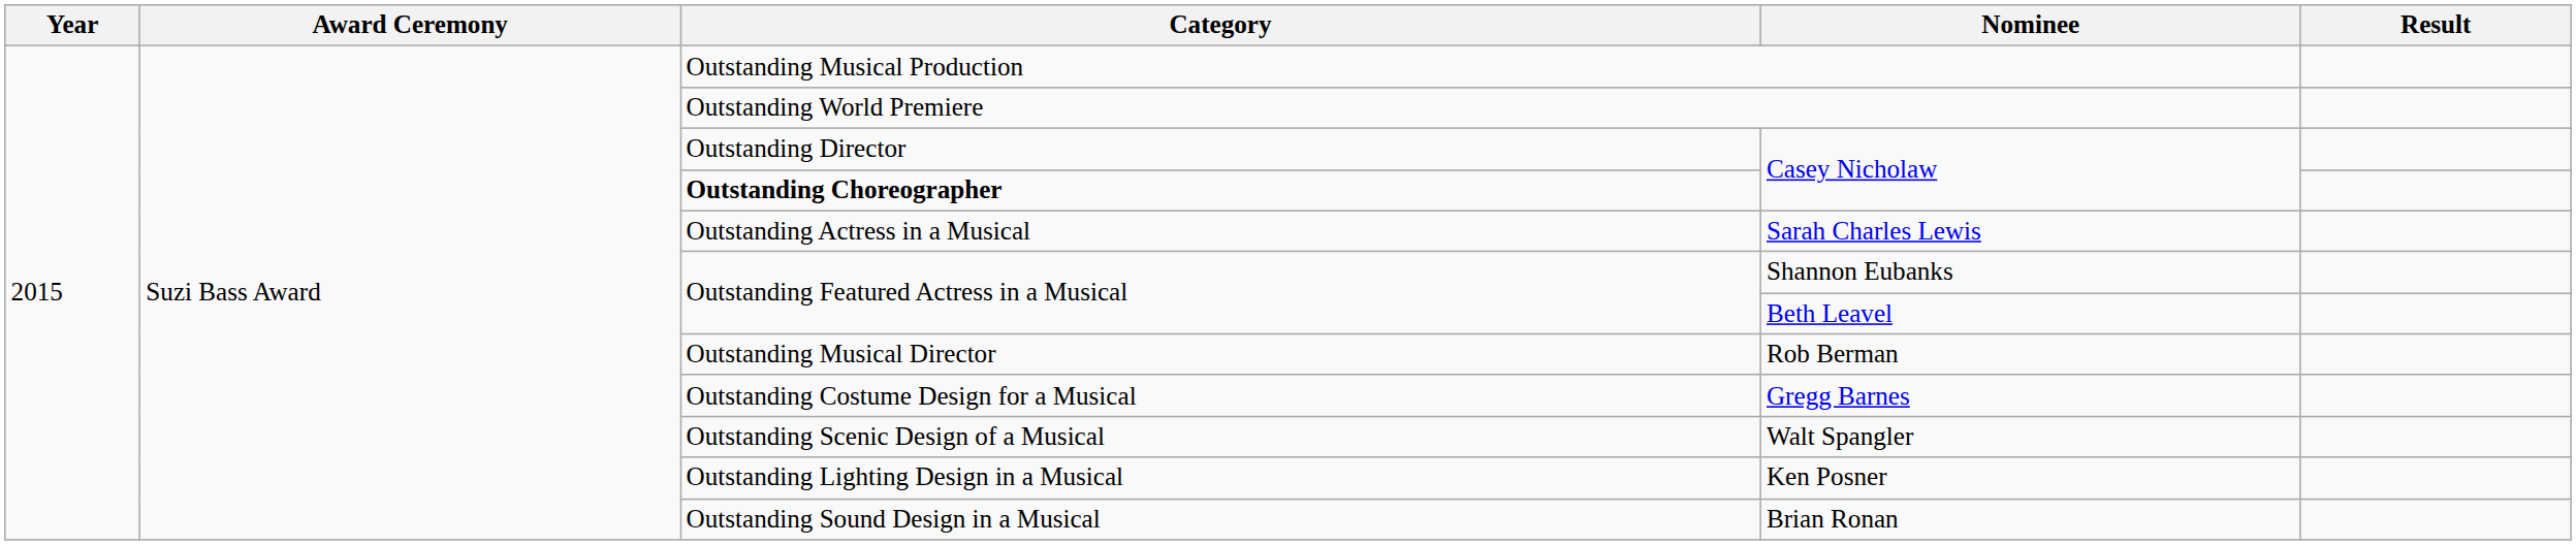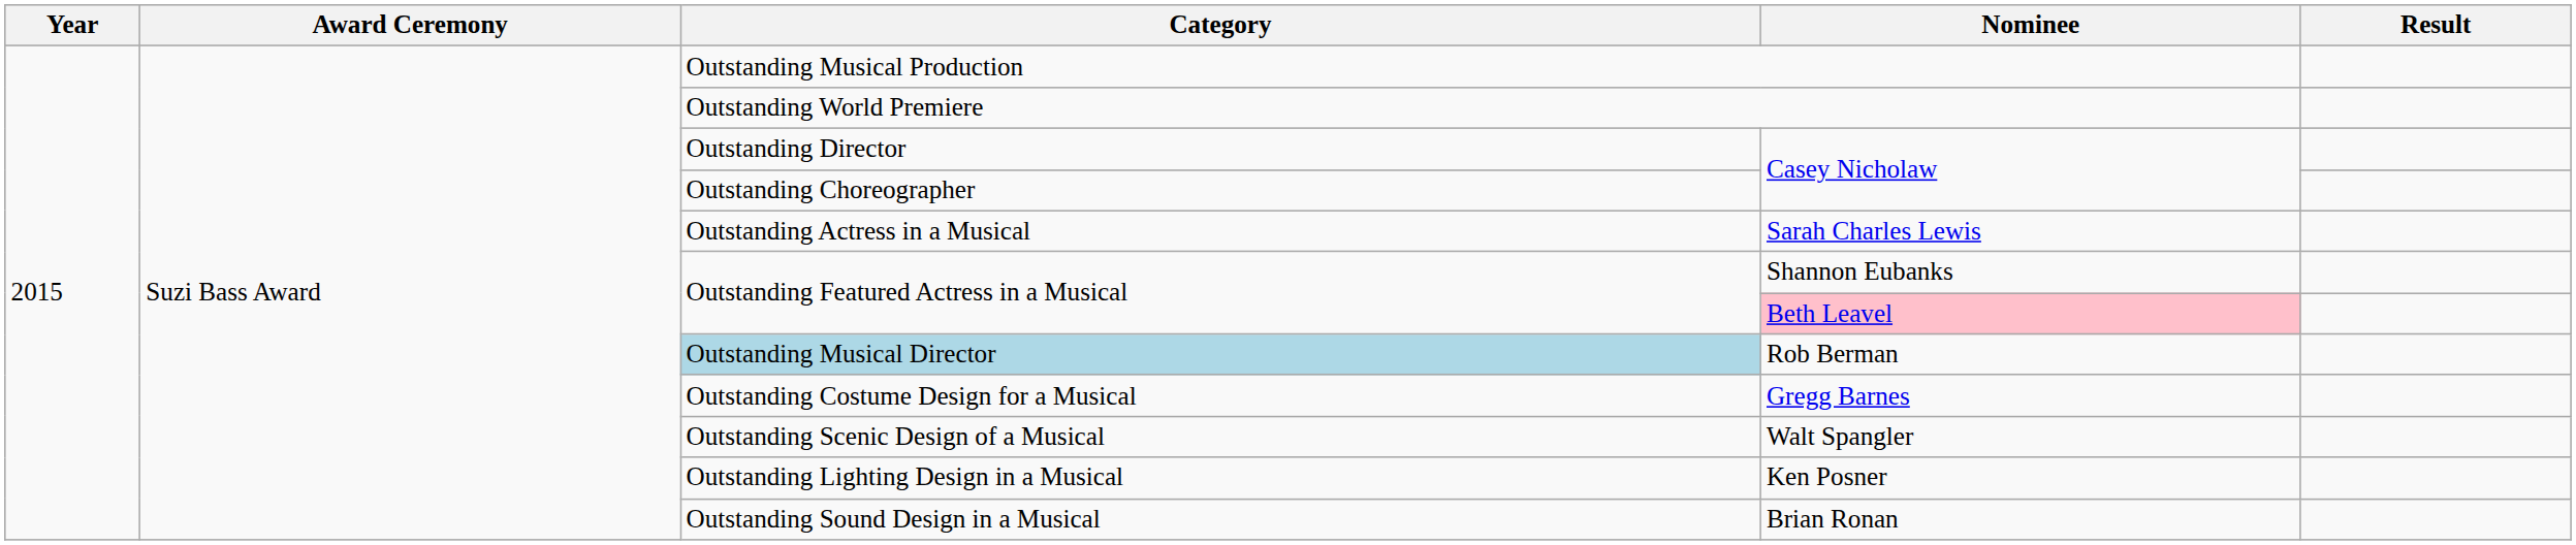Outstanding Choreographer | Category: bold -> normal
Outstanding Featured Actress in a Musical / Beth Leavel | Nominee: no background -> pink background
Outstanding Musical Director | Category: no background -> lightblue background
